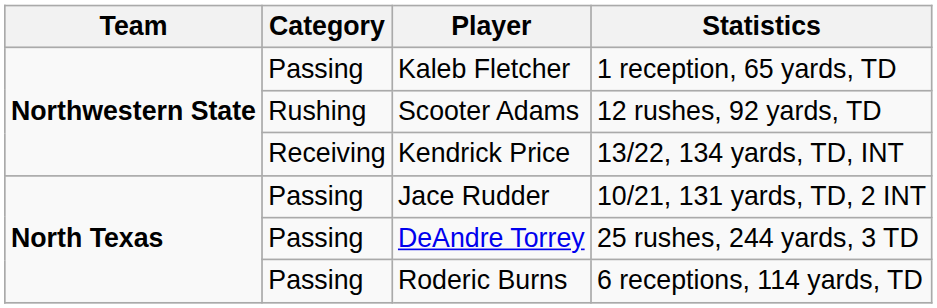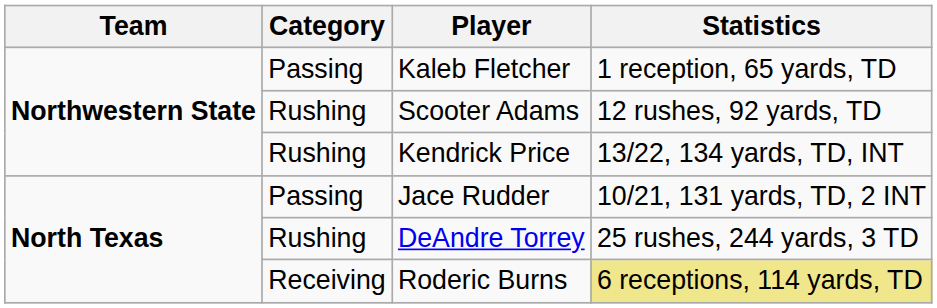Kendrick Price | Category: Receiving -> Rushing
DeAndre Torrey | Category: Passing -> Rushing
Roderic Burns | Category: Passing -> Receiving
Roderic Burns | Statistics: no background -> khaki background
